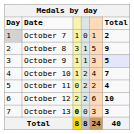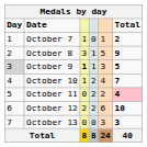October 7 | Day: lightgrey background -> no background
October 9 | Day: no background -> lightgrey background
October 9 | column 3: normal -> bold
October 9 | Total: lavender background -> no background
October 11 | Total: no background -> pink background
October 13 | column 3: bold -> normal
